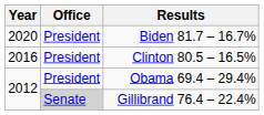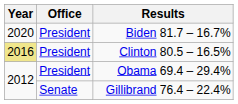Clinton 80.5 – 16.5% | Year: no background -> khaki background
Gillibrand 76.4 – 22.4% | Office: lightgrey background -> no background
